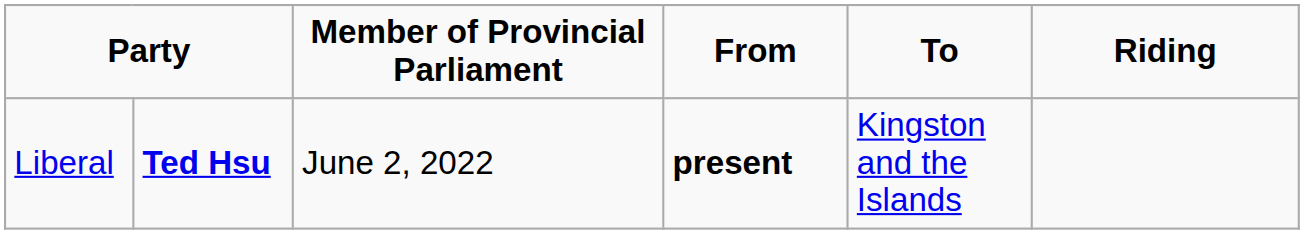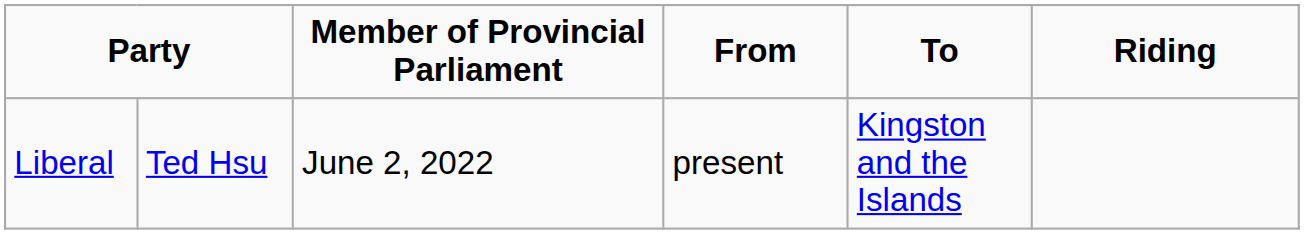Liberal | column 2: bold -> normal
Liberal | From: bold -> normal
